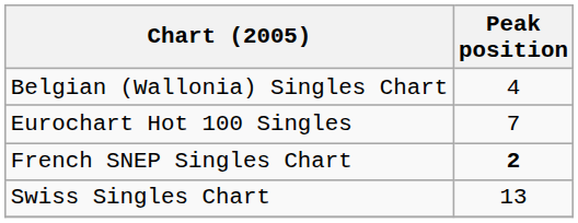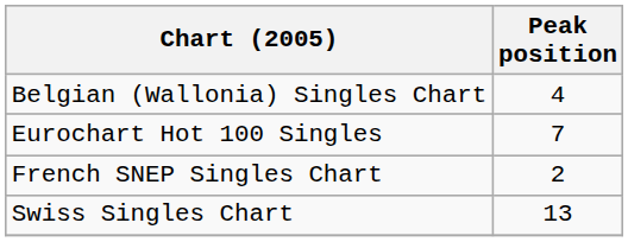French SNEP Singles Chart | Peak position: bold -> normal
